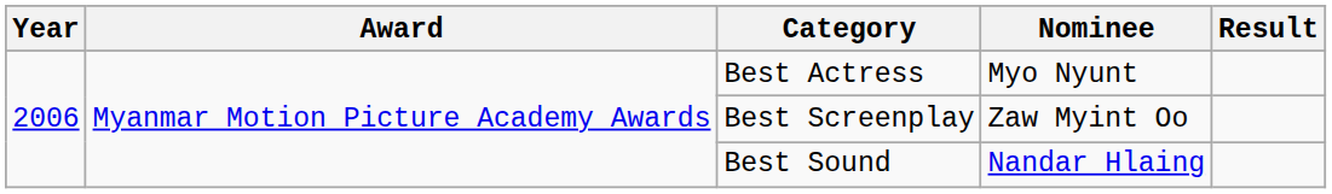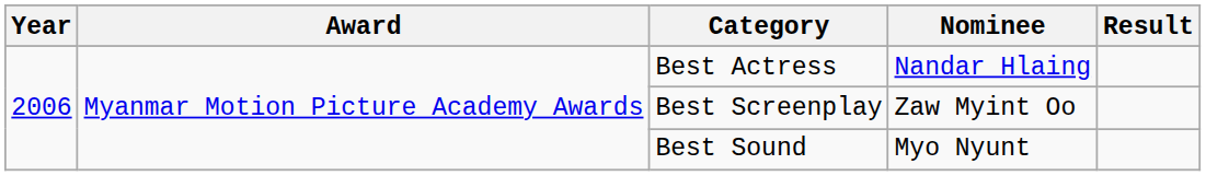Best Actress | Nominee: Myo Nyunt -> Nandar Hlaing
Best Sound | Nominee: Nandar Hlaing -> Myo Nyunt
